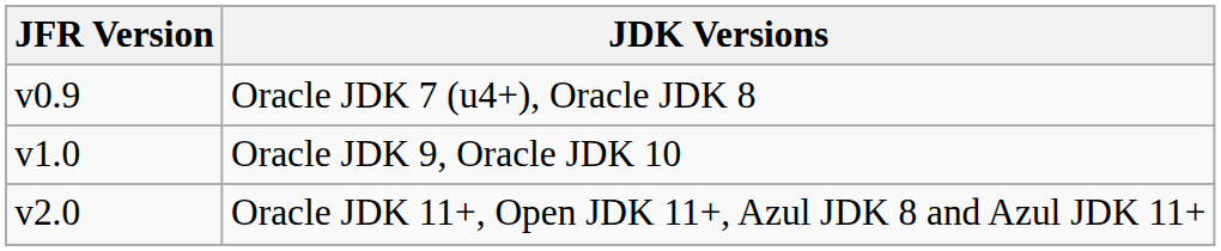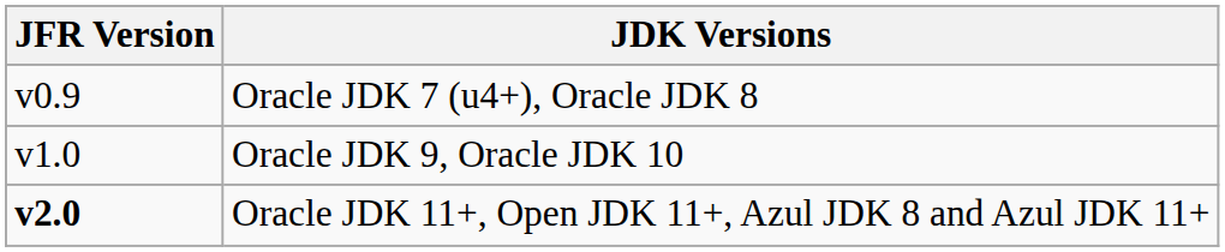Oracle JDK 11+, Open JDK 11+, Azul JDK 8 and Azul JDK 11+ | JFR Version: normal -> bold
